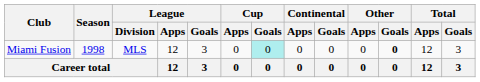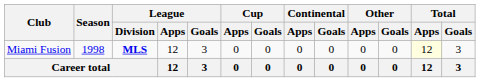Miami Fusion | League / Division: normal -> bold
Miami Fusion | Cup / Goals: paleturquoise background -> no background
Miami Fusion | Other / Goals: bold -> normal
Miami Fusion | Total / Apps: no background -> lightyellow background
